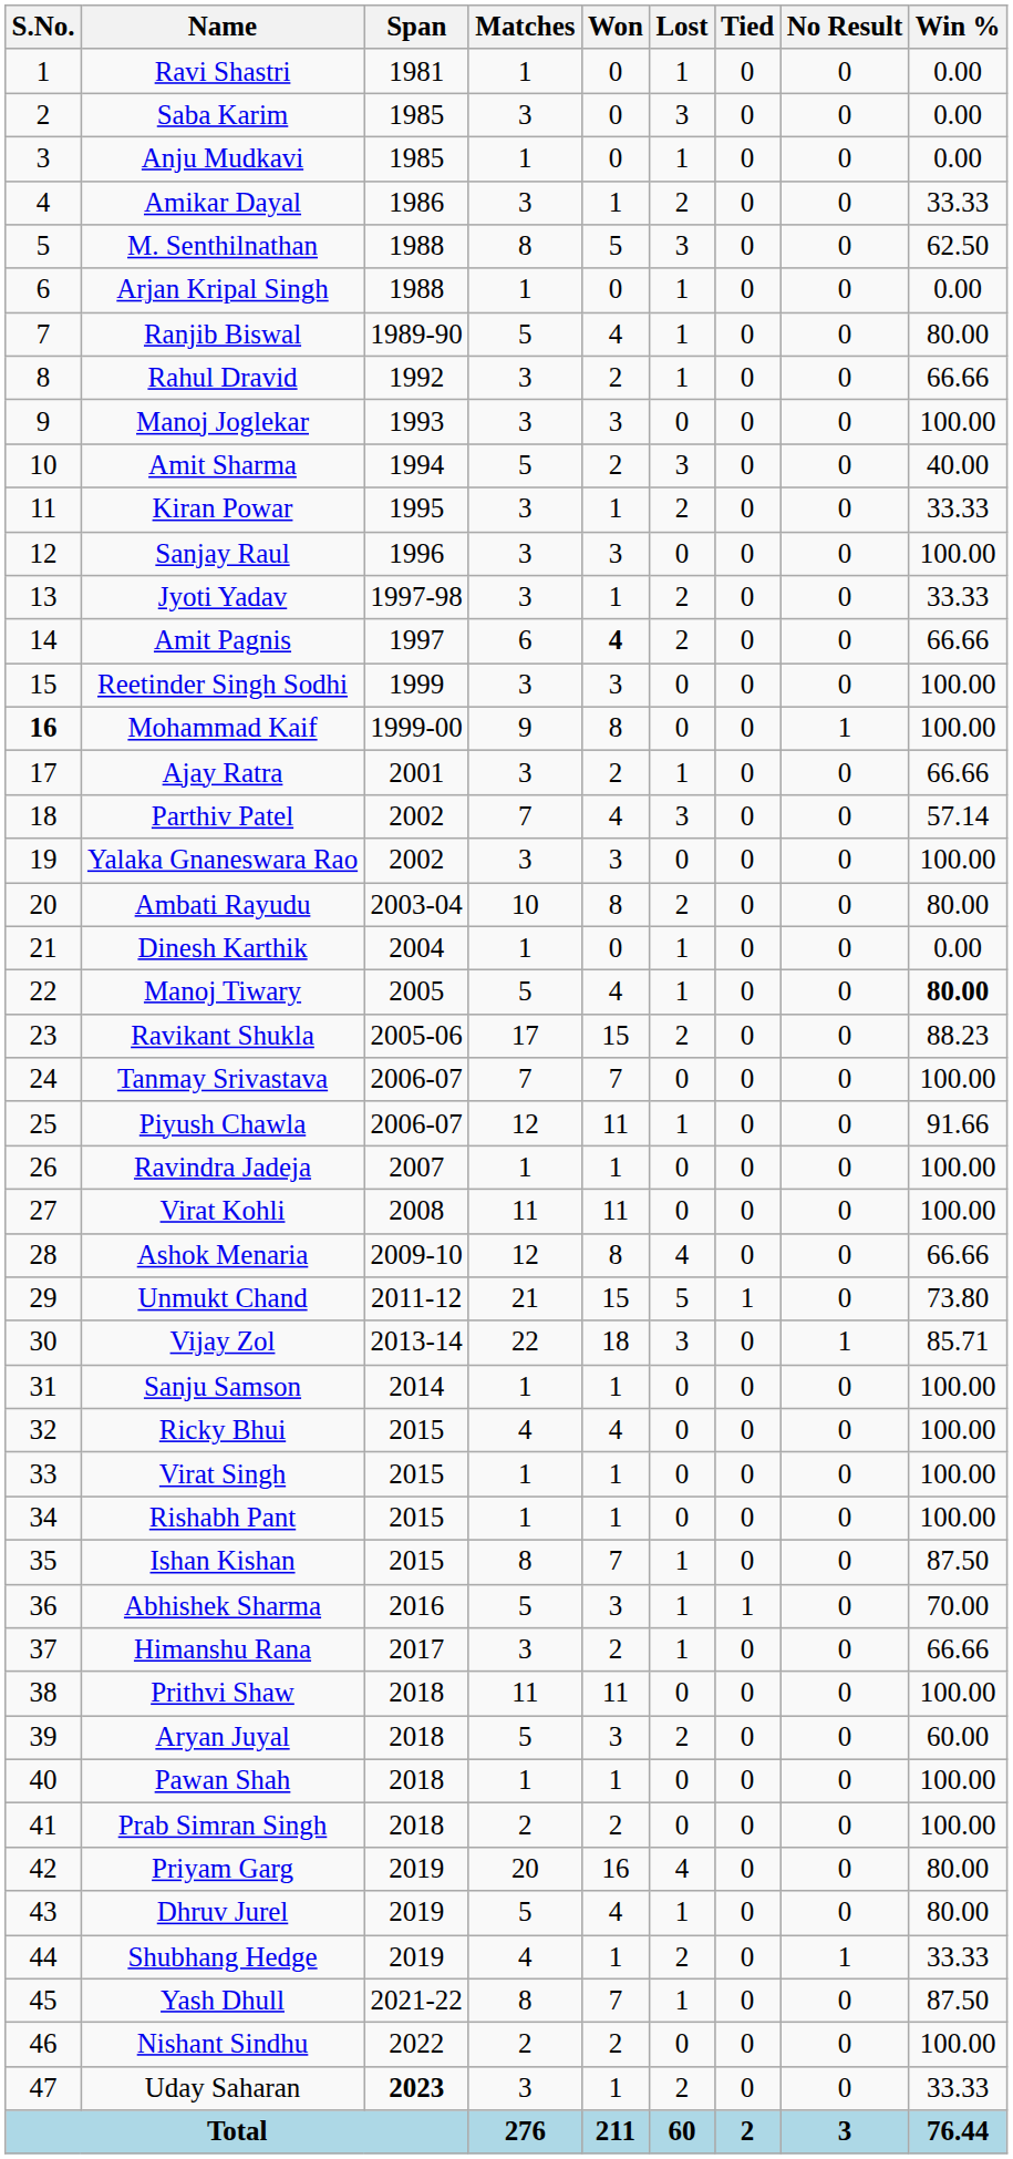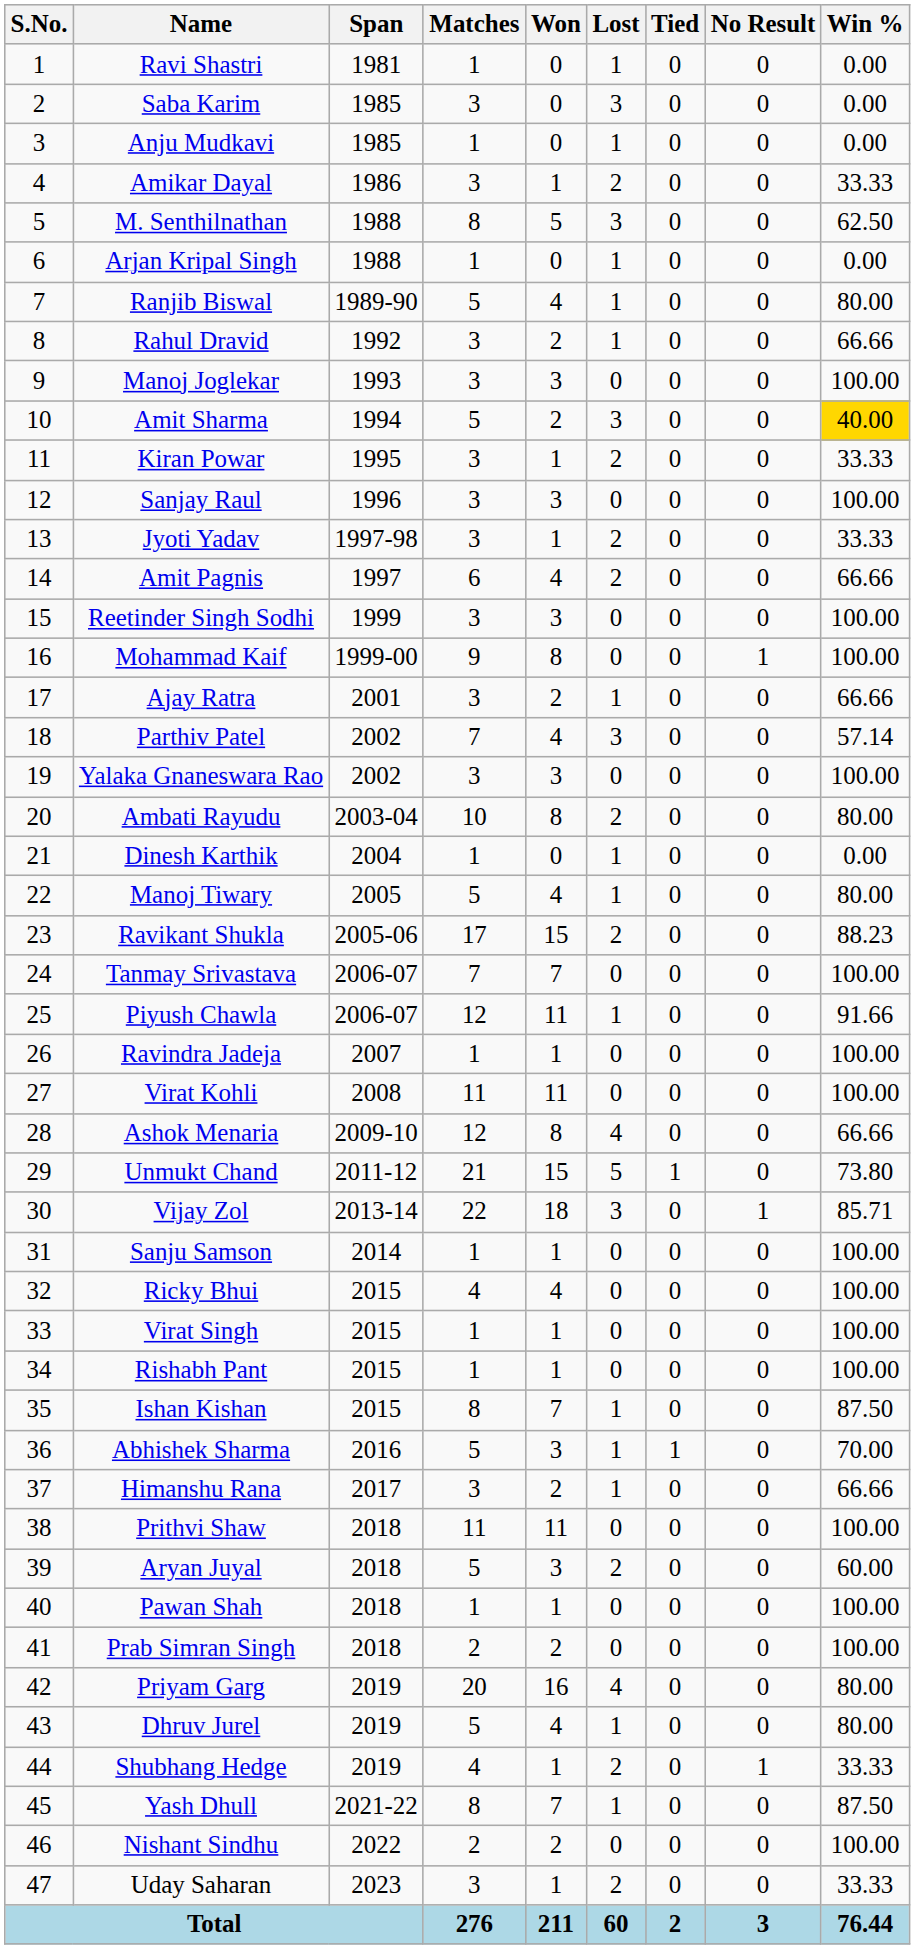Amit Sharma | Win %: no background -> gold background
Amit Pagnis | Won: bold -> normal
Mohammad Kaif | S.No.: bold -> normal
Manoj Tiwary | Win %: bold -> normal
Uday Saharan | Span: bold -> normal
